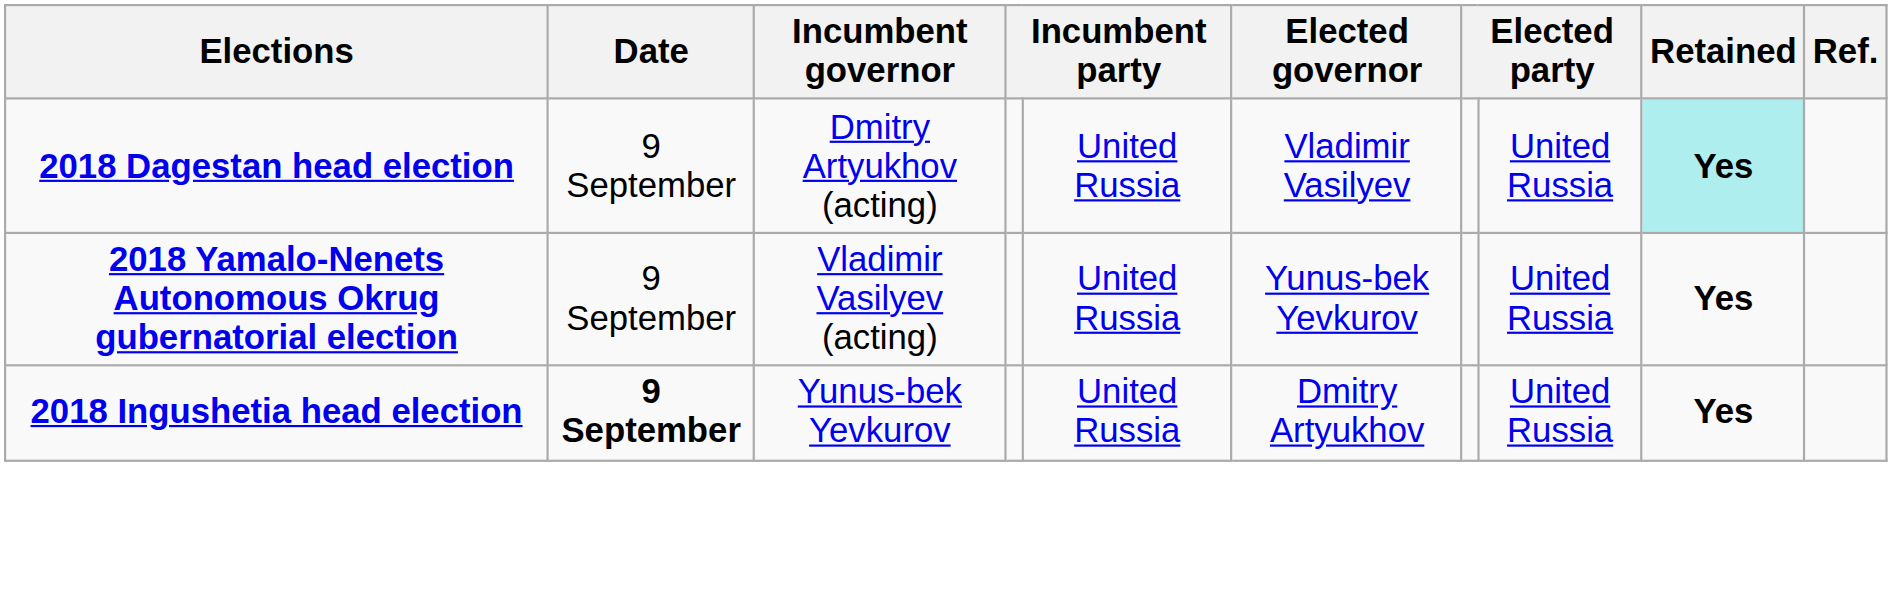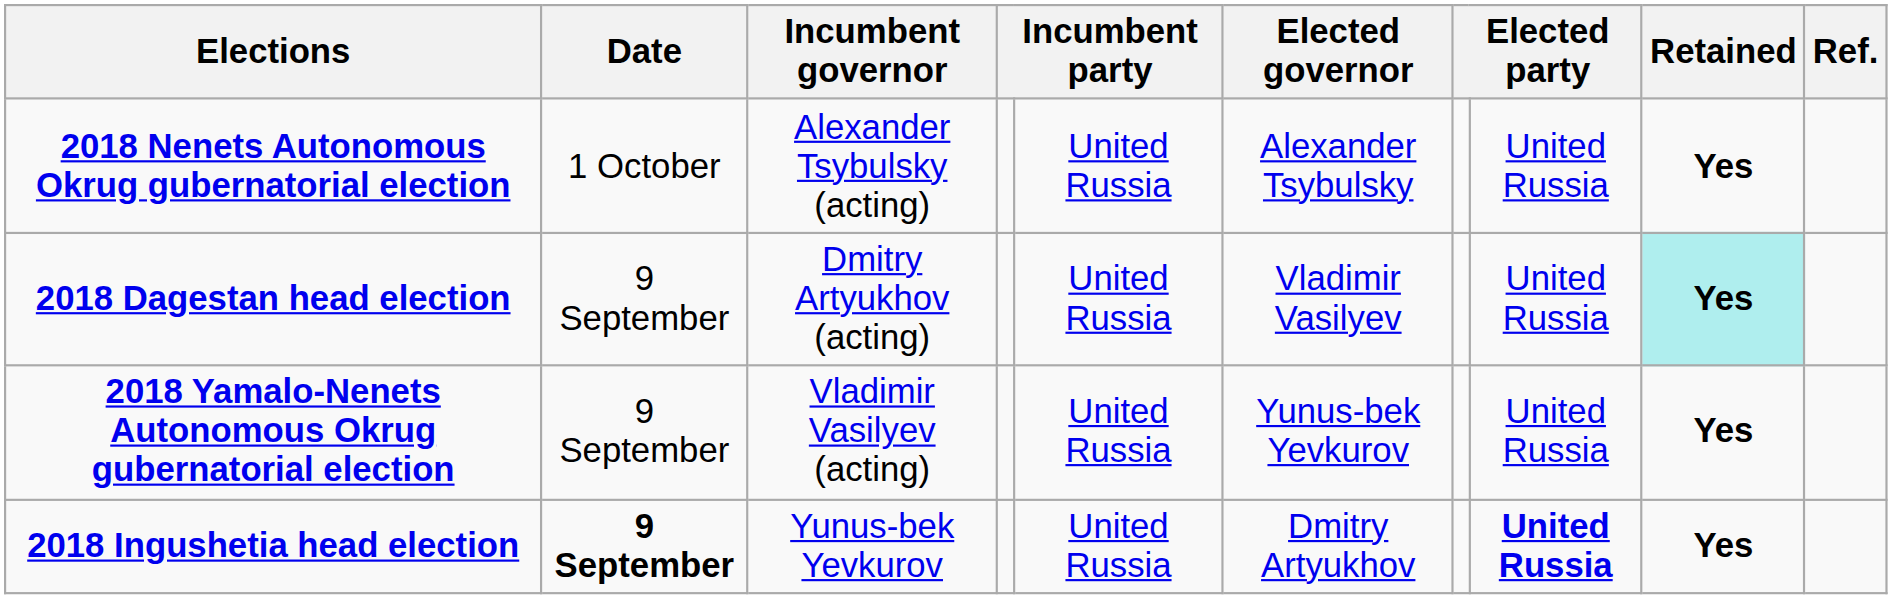+ row: 2018 Nenets Autonomous Okrug gubernatorial election | 1 October | Alexander Tsybulsky (acting) | United Russia | Alexander Tsybulsky | United Russia | Yes
2018 Ingushetia head election | column 8: normal -> bold
